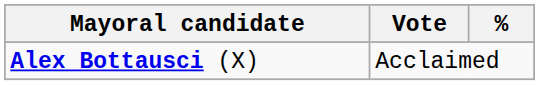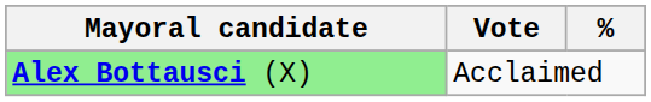Alex Bottausci (X) | Mayoral candidate: no background -> lightgreen background
